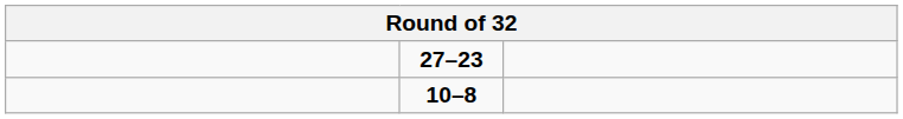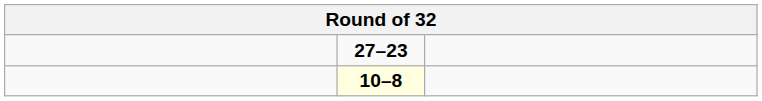row 3 | 27–23: no background -> lightyellow background
